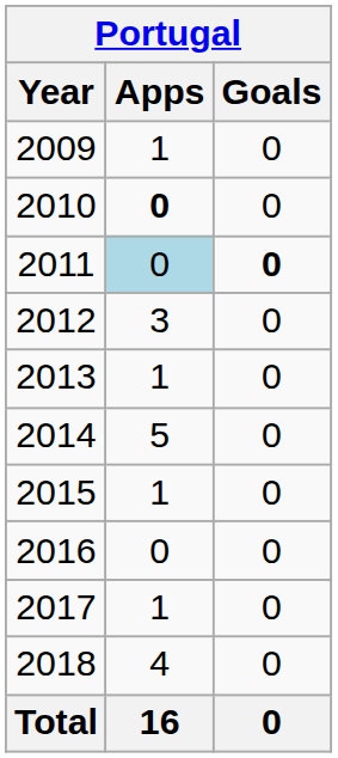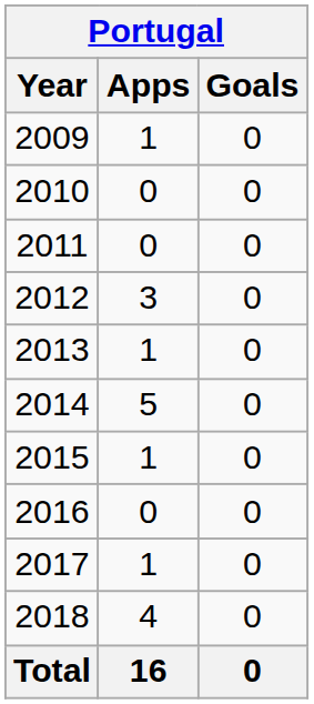2010 | Apps: bold -> normal
2011 | Apps: lightblue background -> no background
2011 | Goals: bold -> normal
